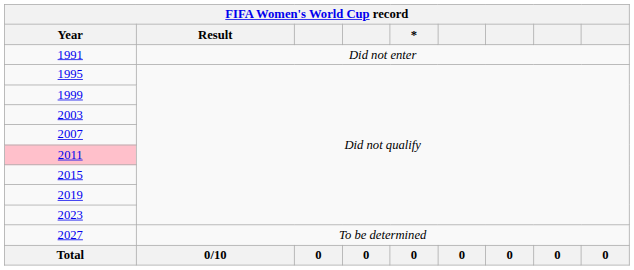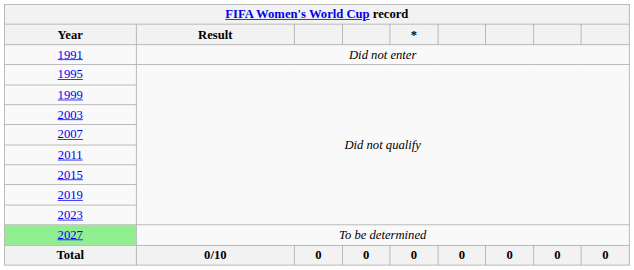2011 | Year: pink background -> no background
2027 | Year: no background -> lightgreen background
